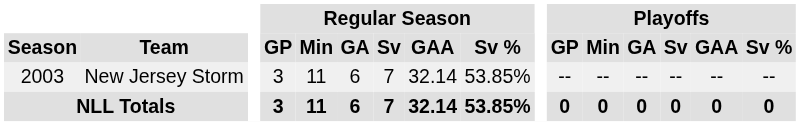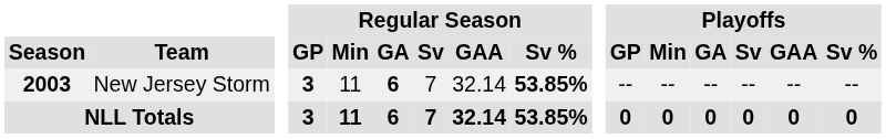New Jersey Storm | Season: normal -> bold
New Jersey Storm | Regular Season / GP: normal -> bold
New Jersey Storm | Regular Season / GA: normal -> bold
New Jersey Storm | Regular Season / Sv %: normal -> bold
